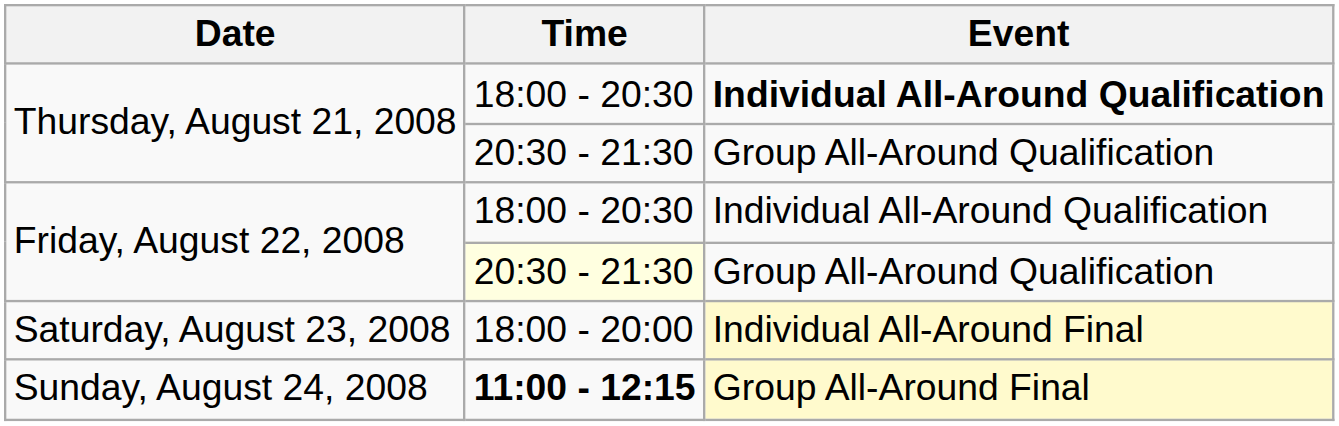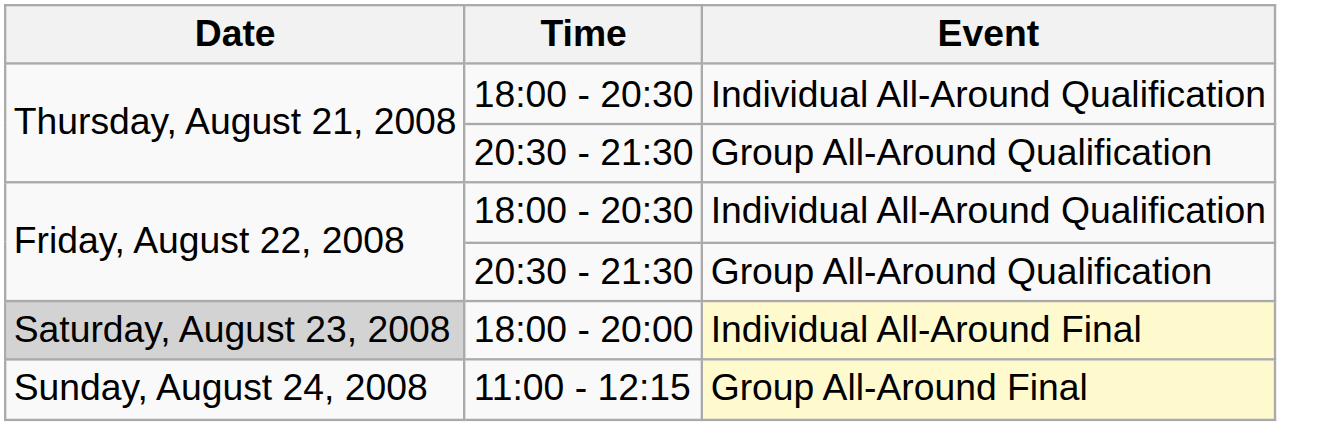row 2 | Event: bold -> normal
row 5 | Time: lightyellow background -> no background
row 6 | Date: no background -> lightgrey background
row 7 | Time: bold -> normal
